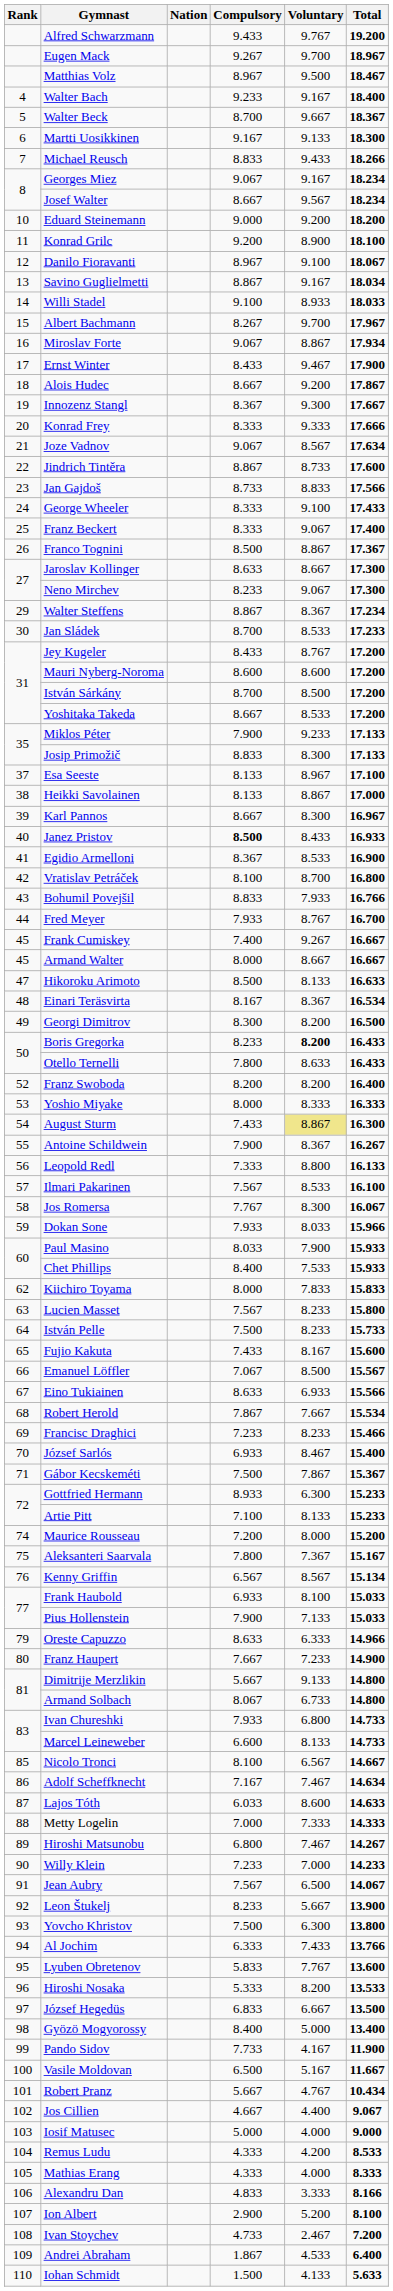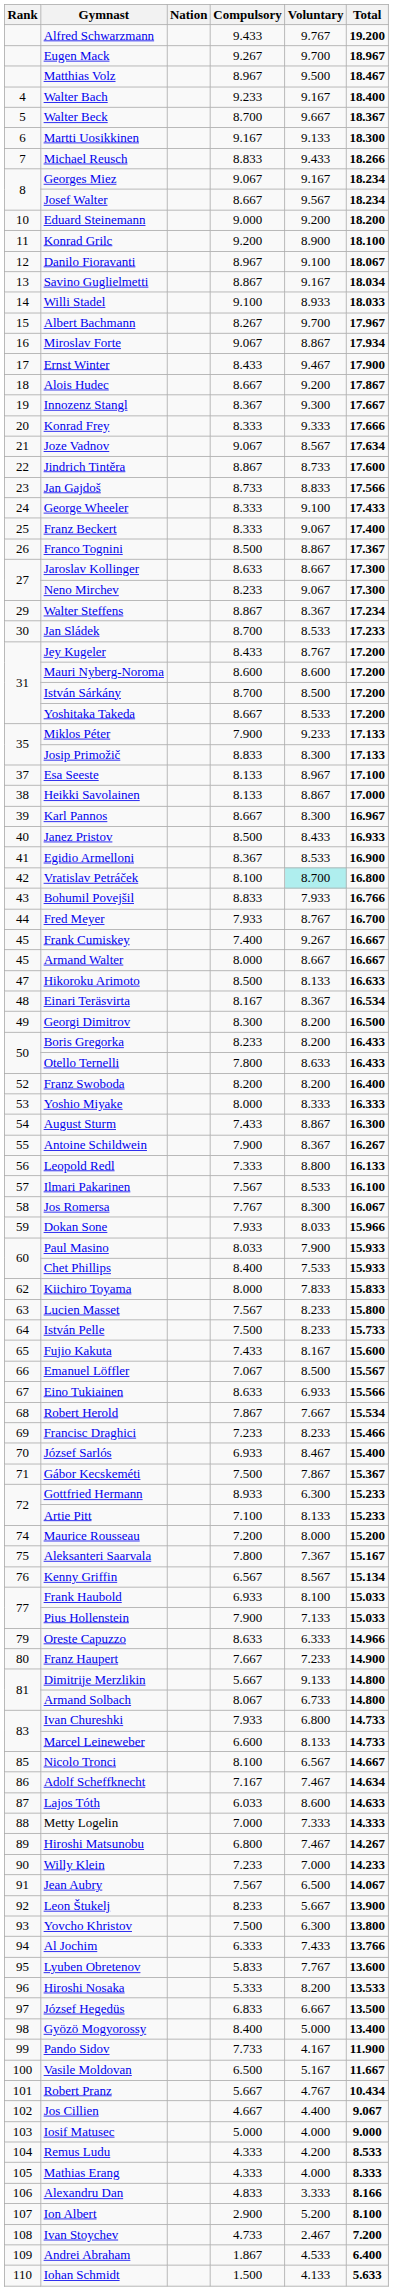Janez Pristov | Compulsory: bold -> normal
Vratislav Petráček | Voluntary: no background -> paleturquoise background
Boris Gregorka | Voluntary: bold -> normal
August Sturm | Voluntary: khaki background -> no background
